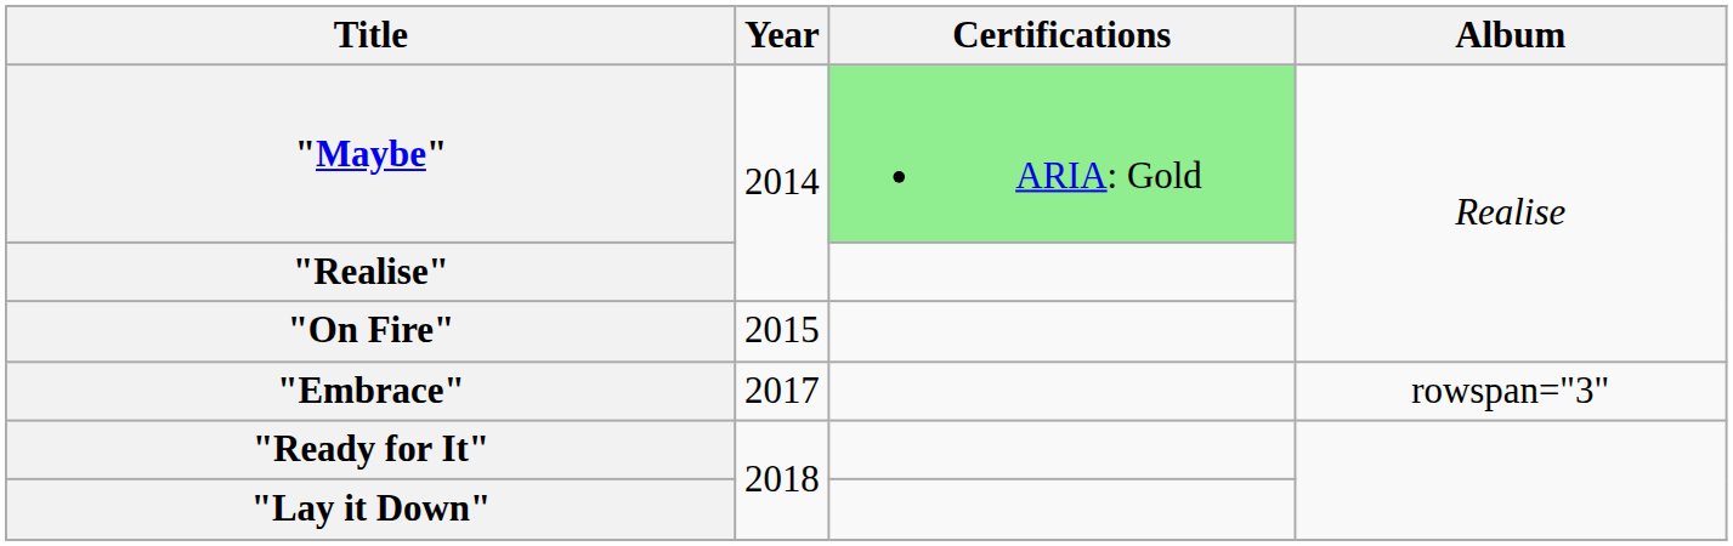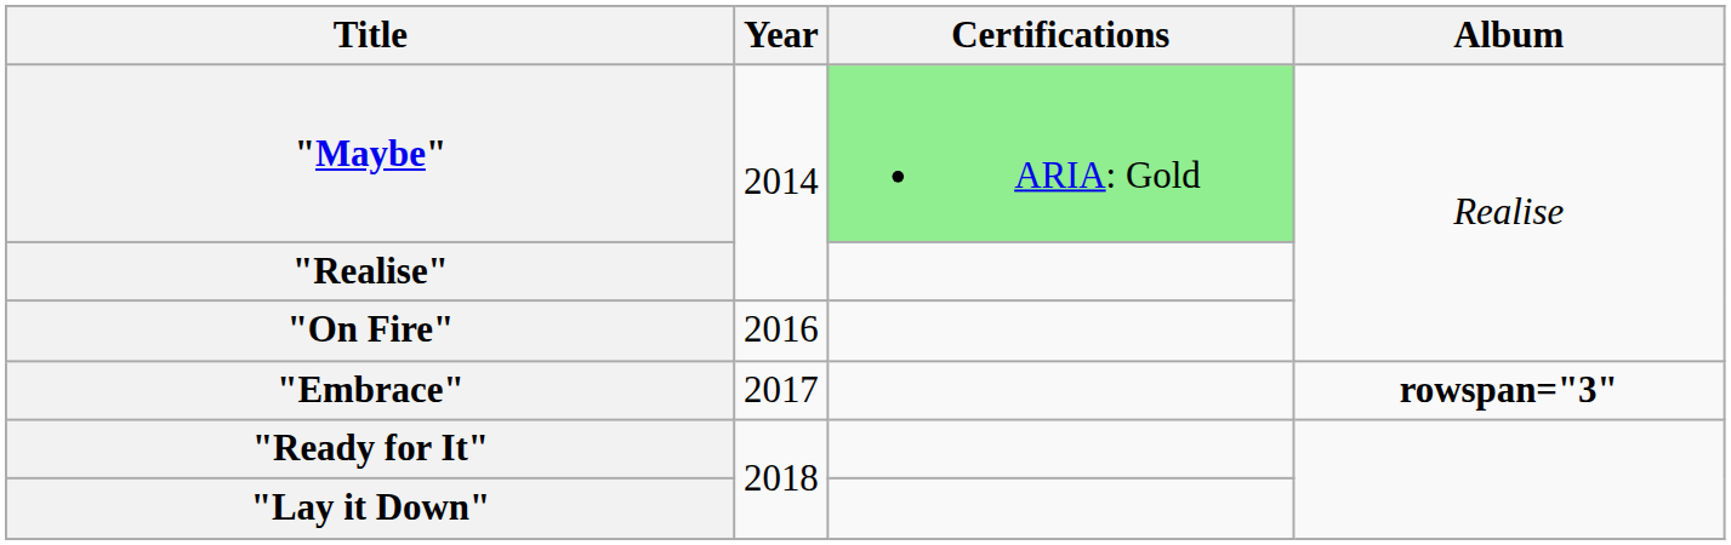"On Fire" | Year: 2015 -> 2016
"Embrace" | Album: normal -> bold
